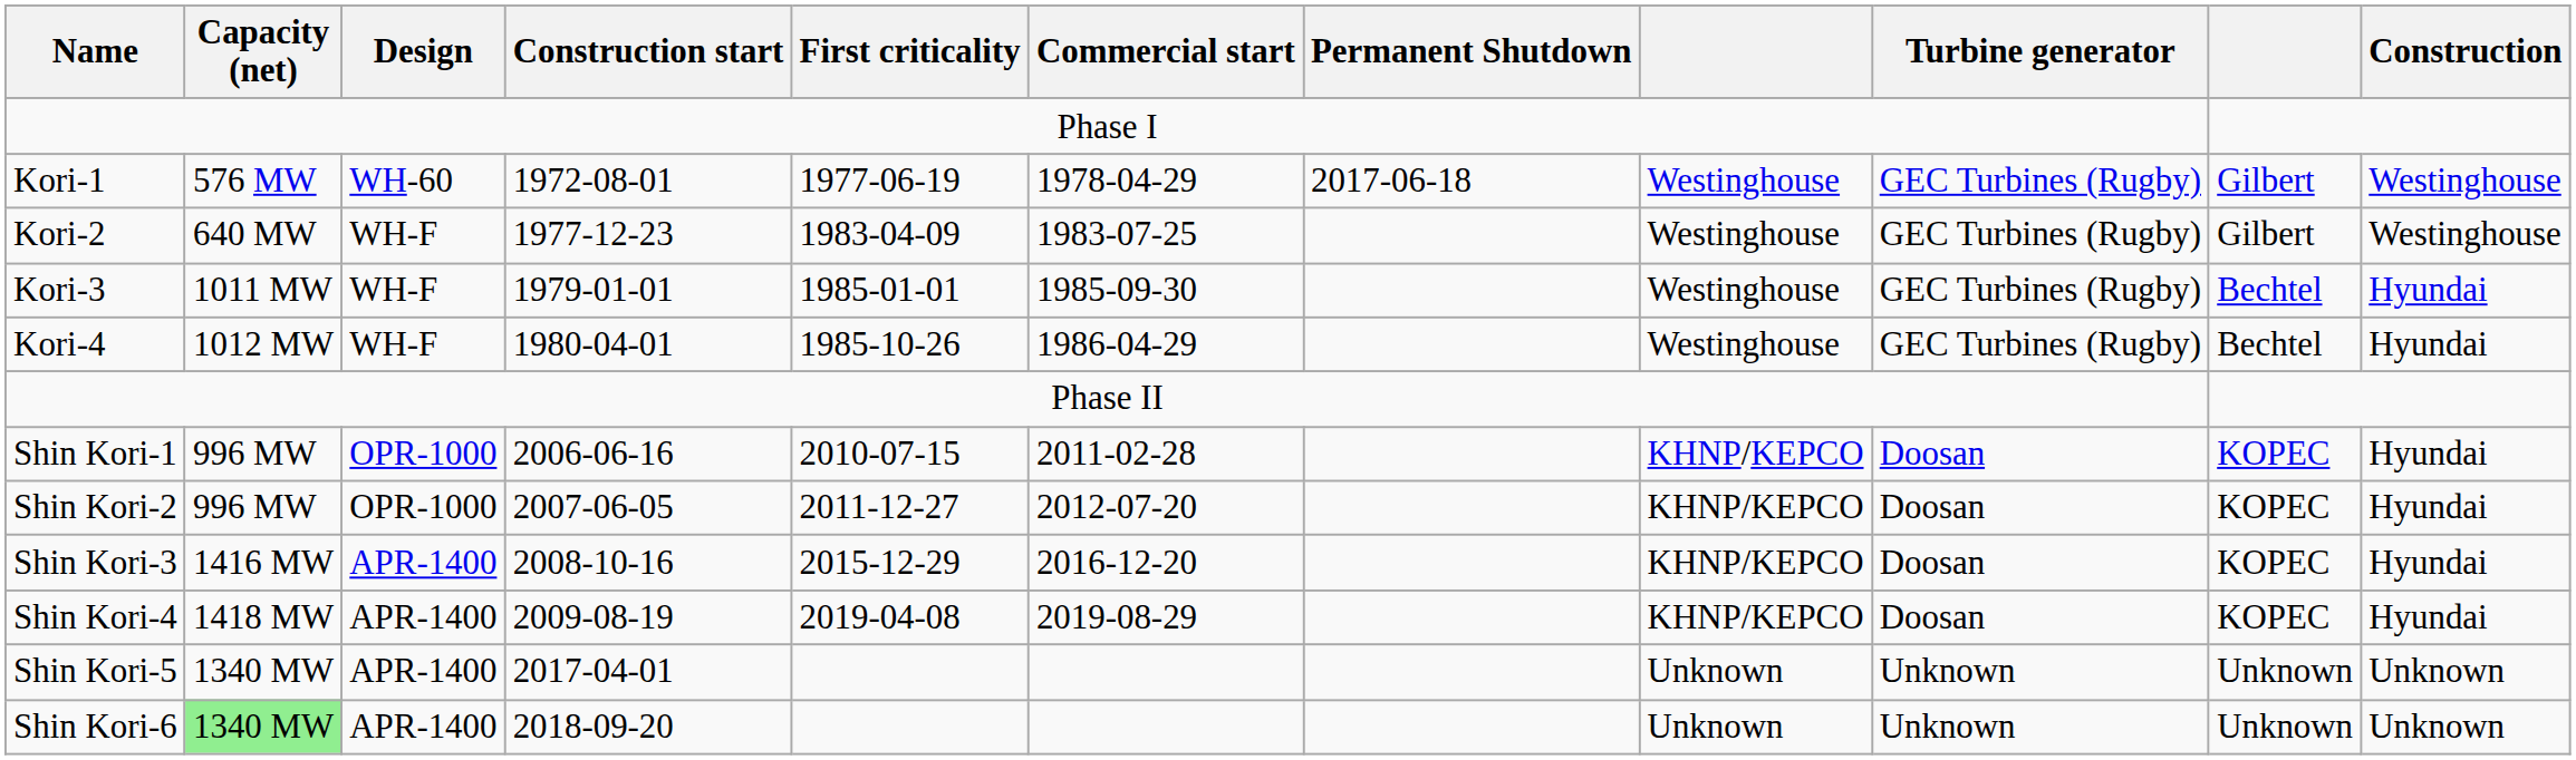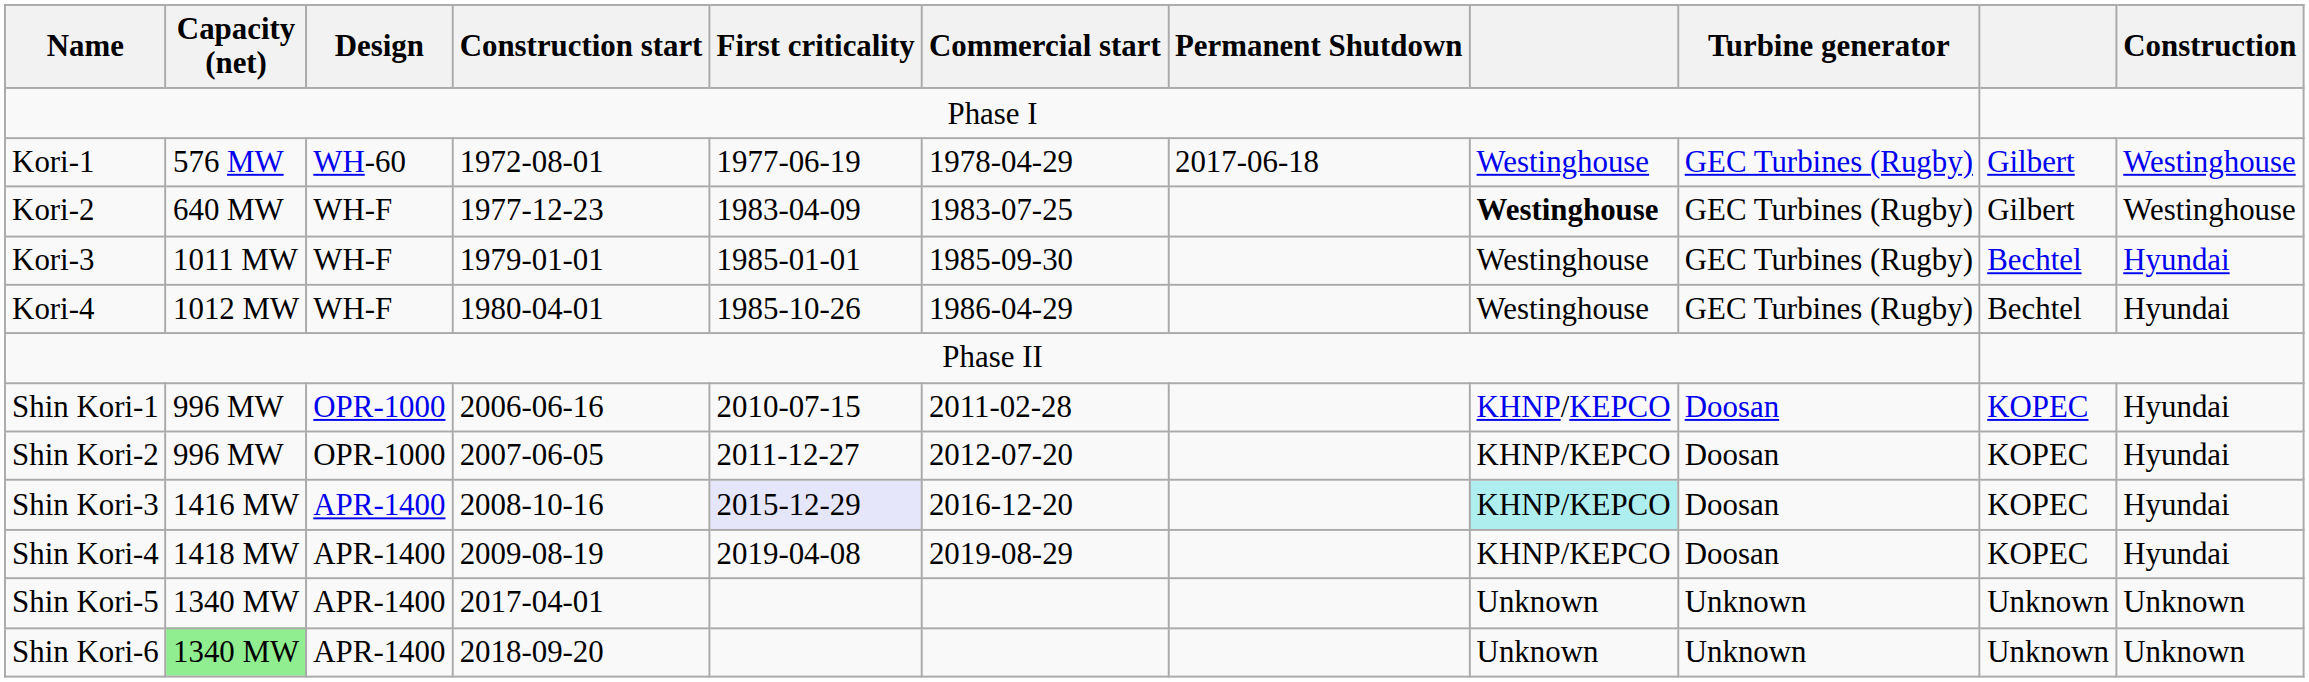Kori-2 | column 8: normal -> bold
Shin Kori-3 | First criticality: no background -> lavender background
Shin Kori-3 | column 8: no background -> paleturquoise background
